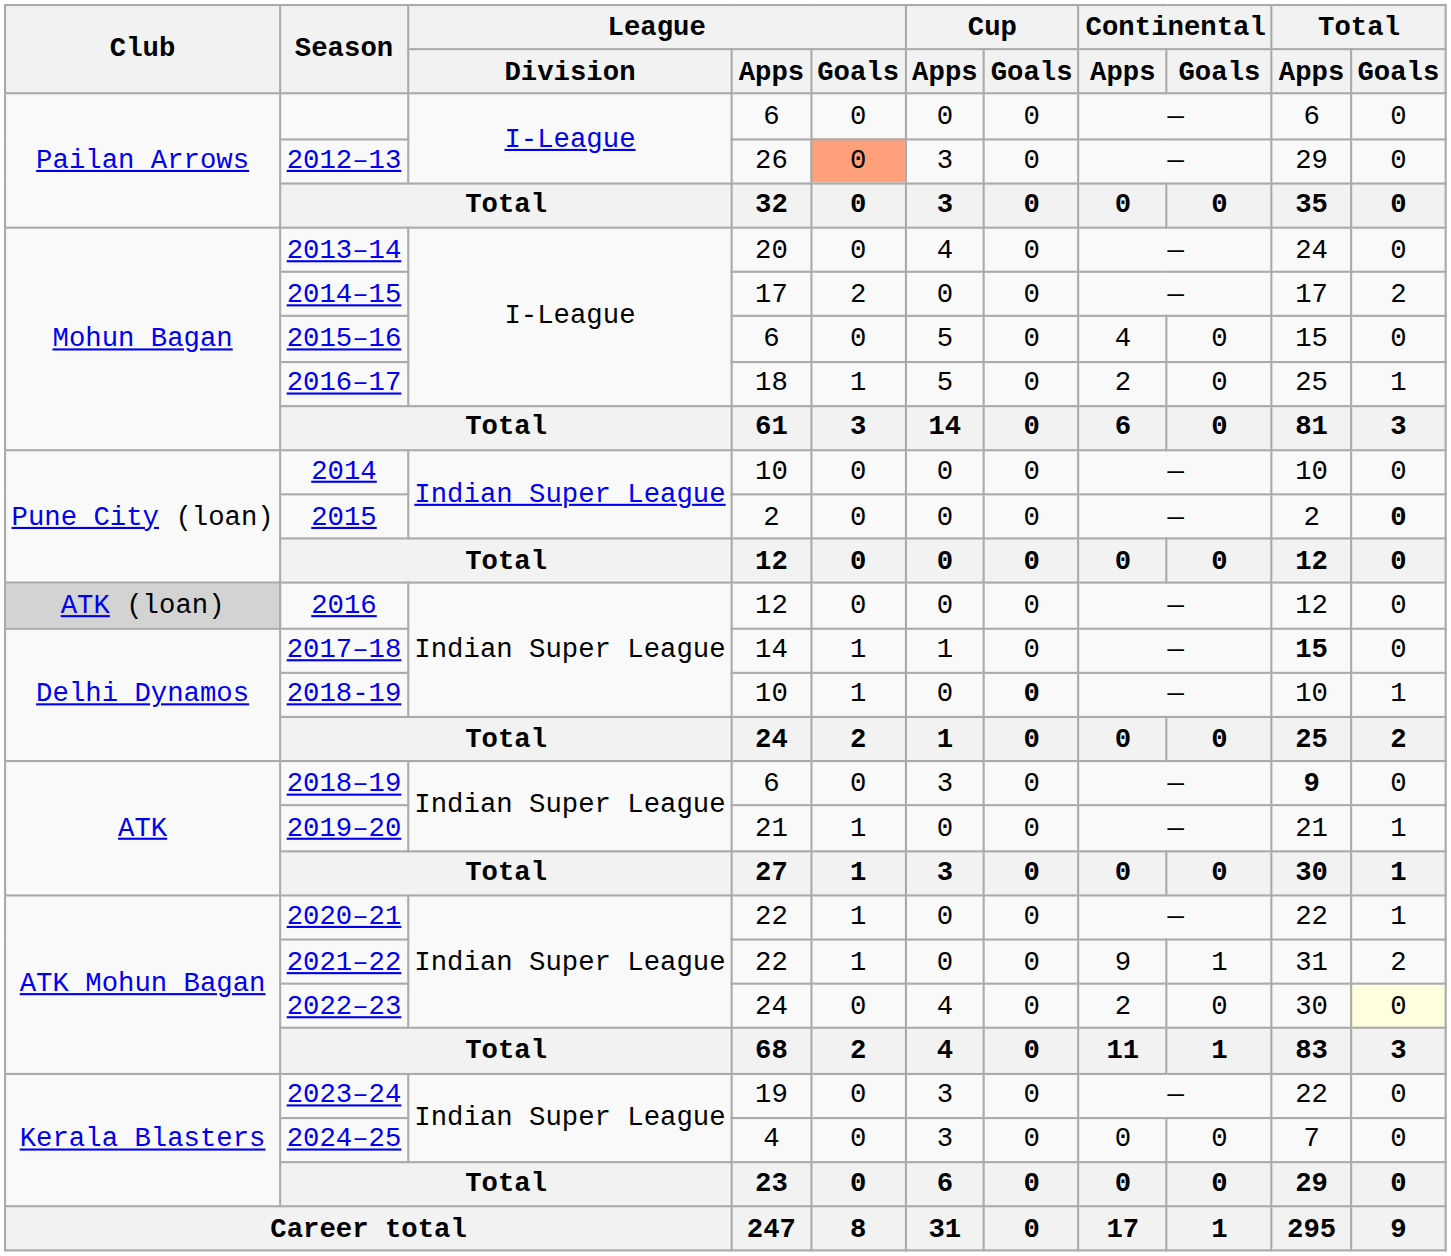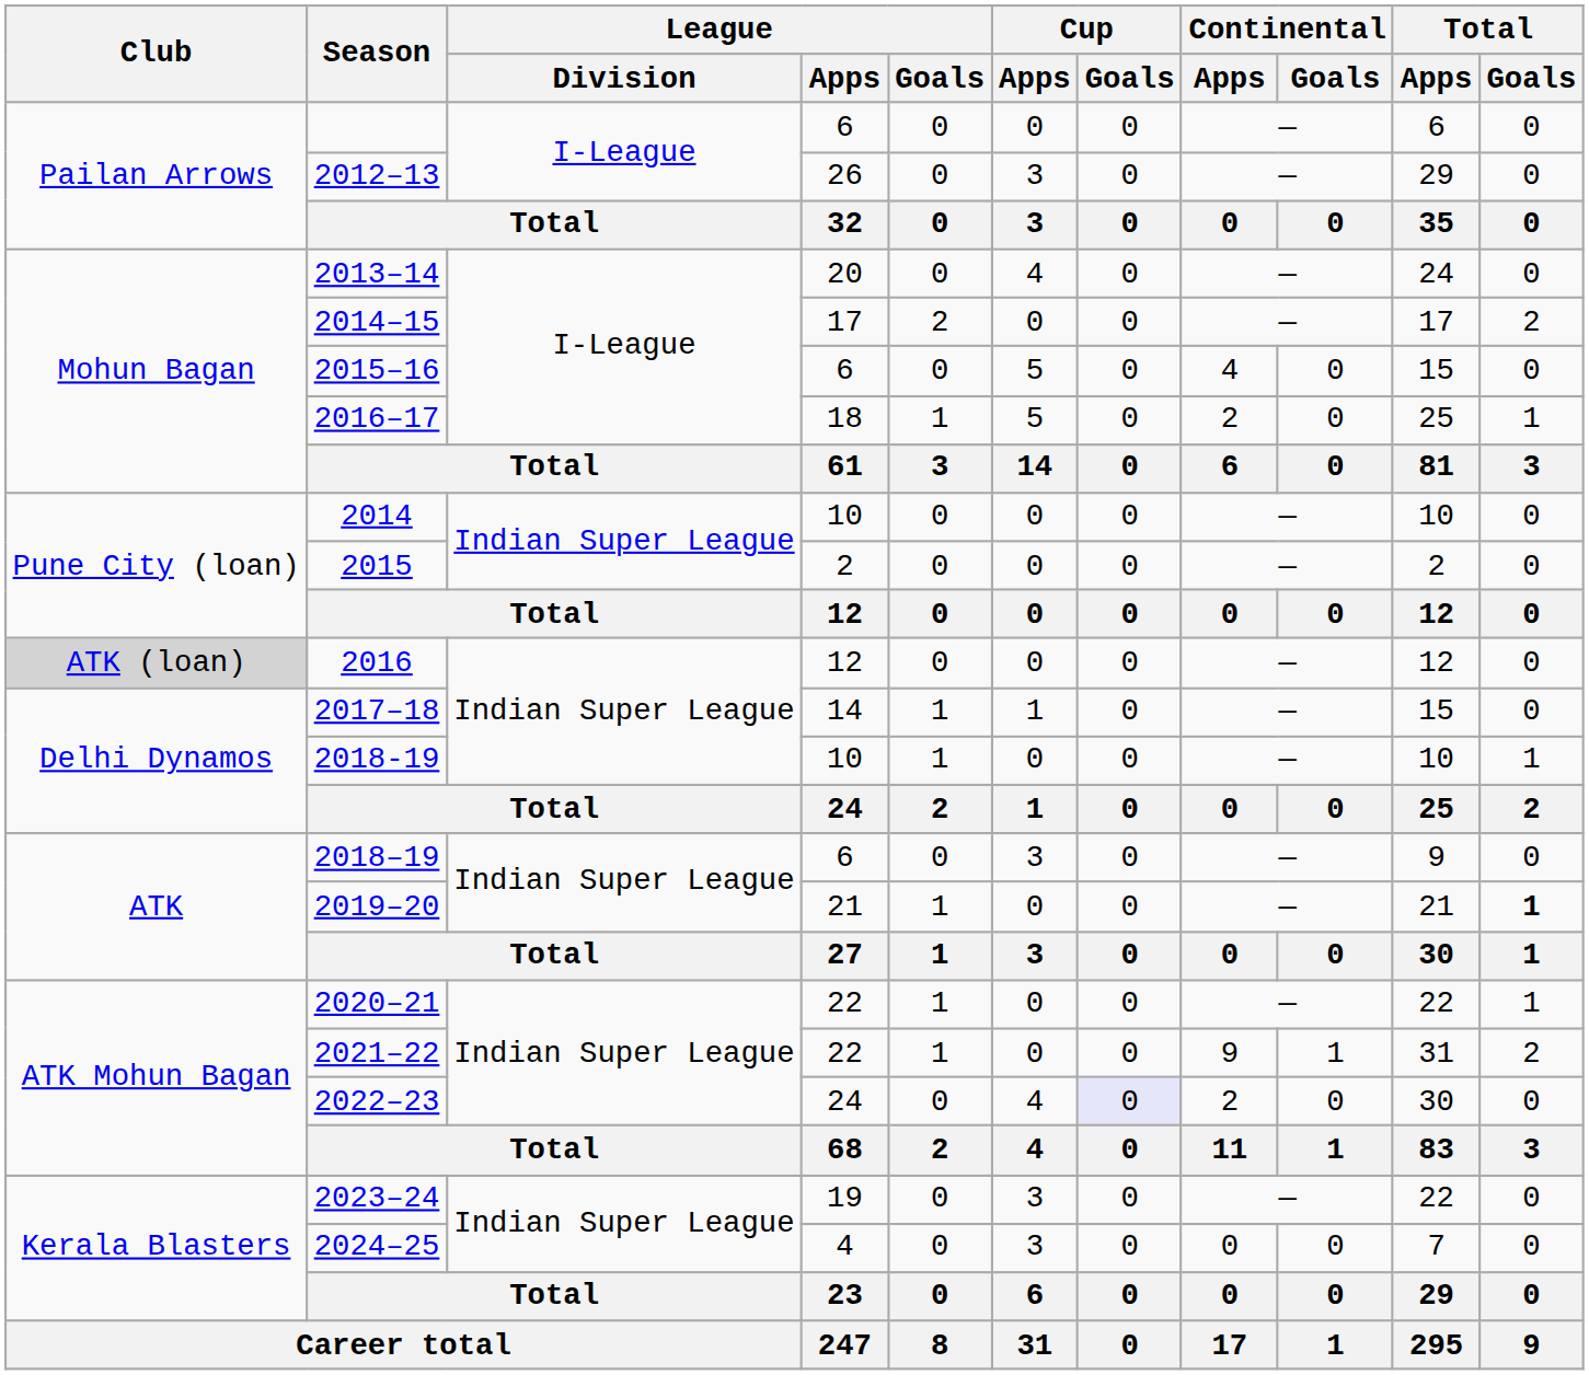2012–13 | League / Goals: lightsalmon background -> no background
2015 | Total / Goals: bold -> normal
2017–18 | Total / Apps: bold -> normal
2018-19 | Cup / Goals: bold -> normal
2018–19 | Total / Apps: bold -> normal
2019–20 | Total / Goals: normal -> bold
2022–23 | Cup / Goals: no background -> lavender background
2022–23 | Total / Goals: lightyellow background -> no background
